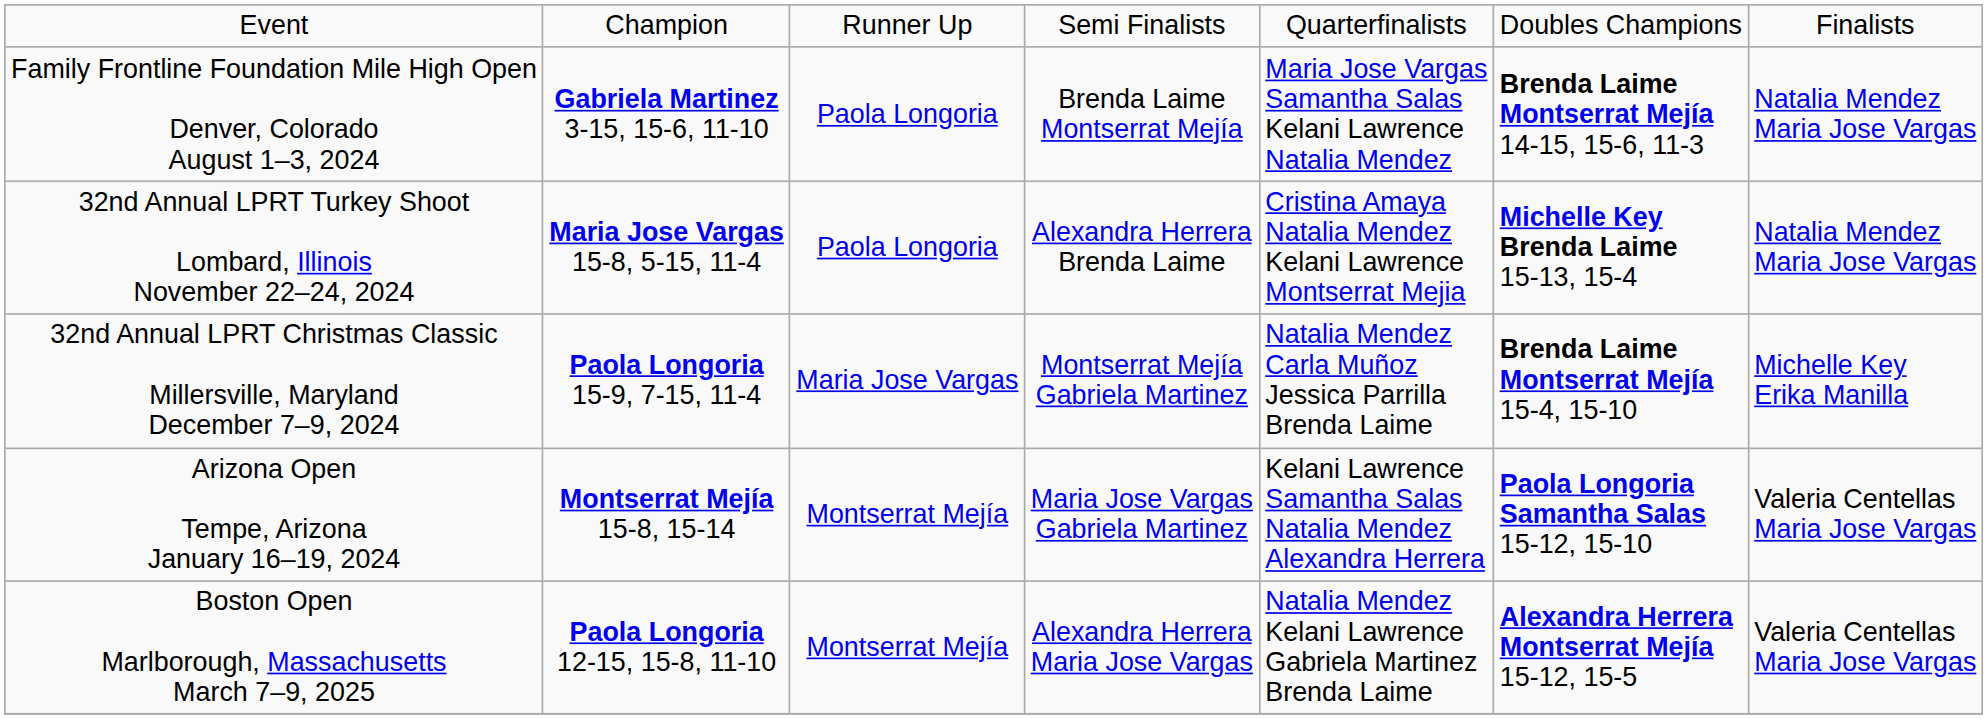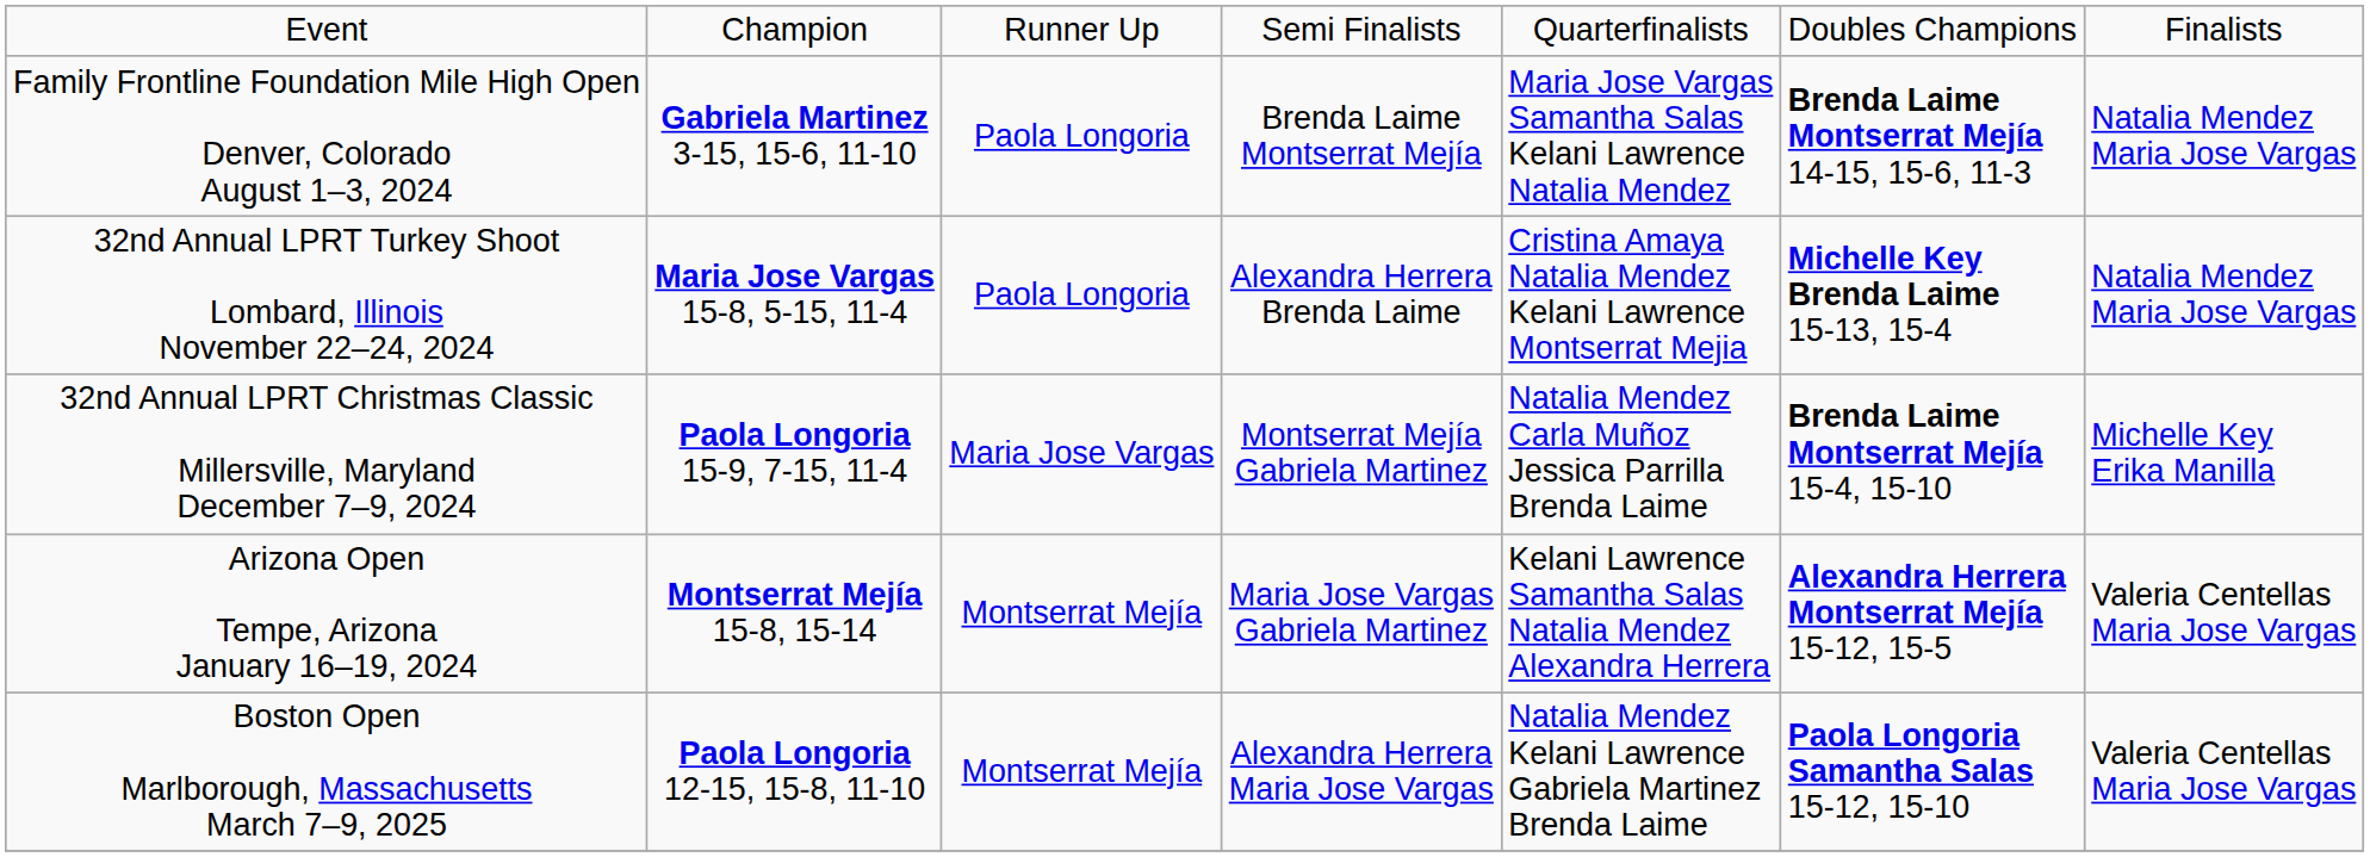Arizona Open Tempe, Arizona January 16–19, 2024 | column 6: Paola Longoria Samantha Salas 15-12, 15-10 -> Alexandra Herrera Montserrat Mejía 15-12, 15-5
Boston Open Marlborough, Massachusetts March 7–9, 2025 | column 6: Alexandra Herrera Montserrat Mejía 15-12, 15-5 -> Paola Longoria Samantha Salas 15-12, 15-10
